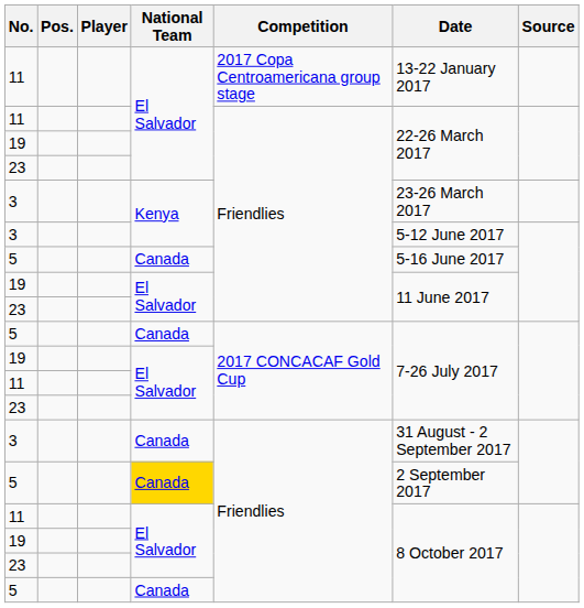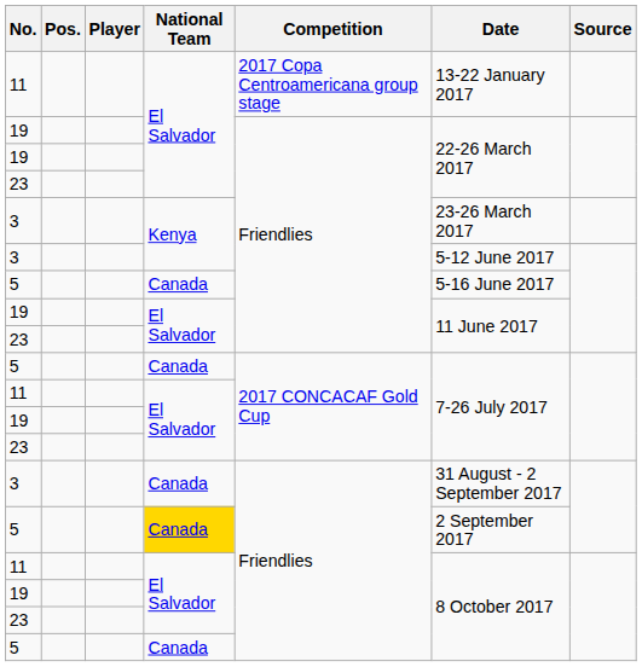row 3 | No.: 11 -> 19
row 12 | No.: 19 -> 11
row 13 | No.: 11 -> 19
